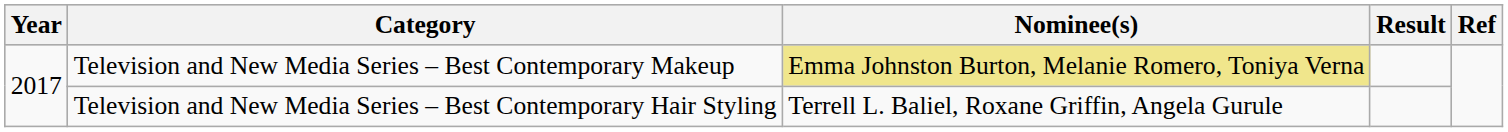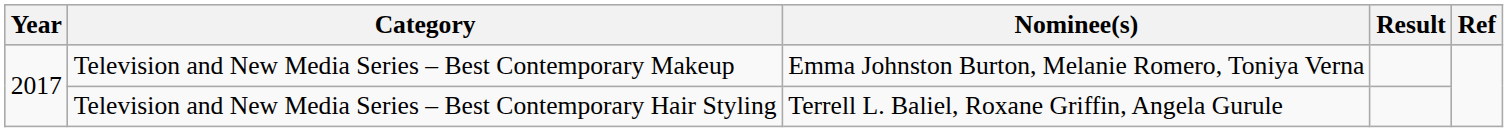Television and New Media Series – Best Contemporary Makeup | Nominee(s): khaki background -> no background
